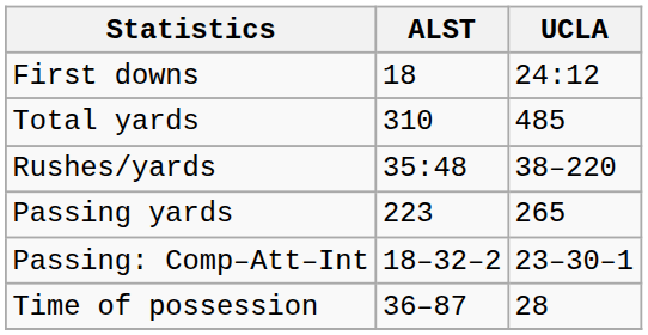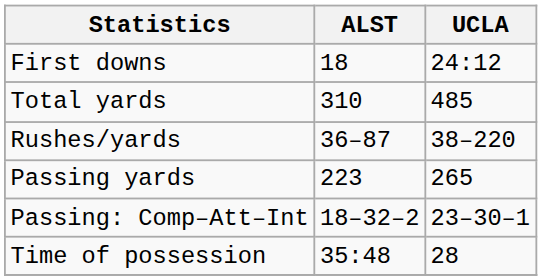Rushes/yards | ALST: 35:48 -> 36–87
Time of possession | ALST: 36–87 -> 35:48
